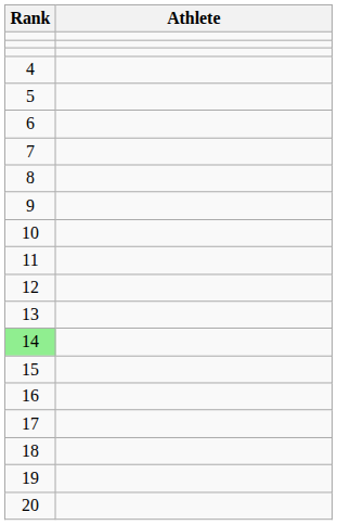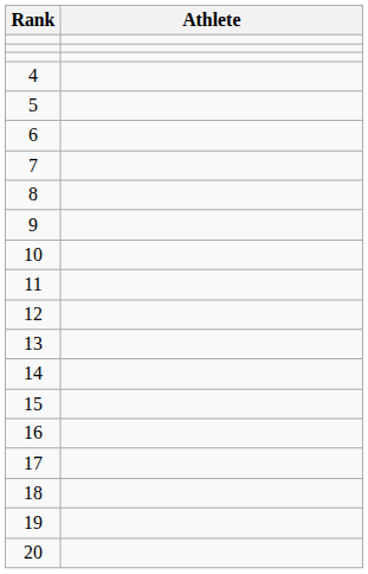row 15 | Rank: lightgreen background -> no background
